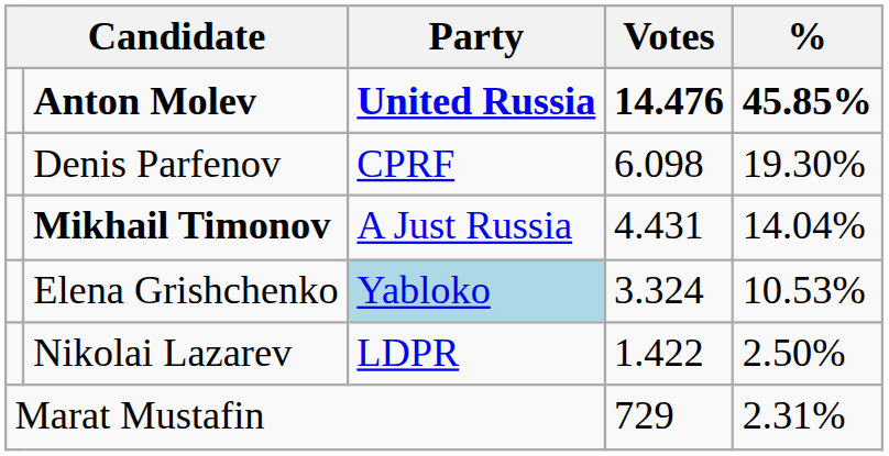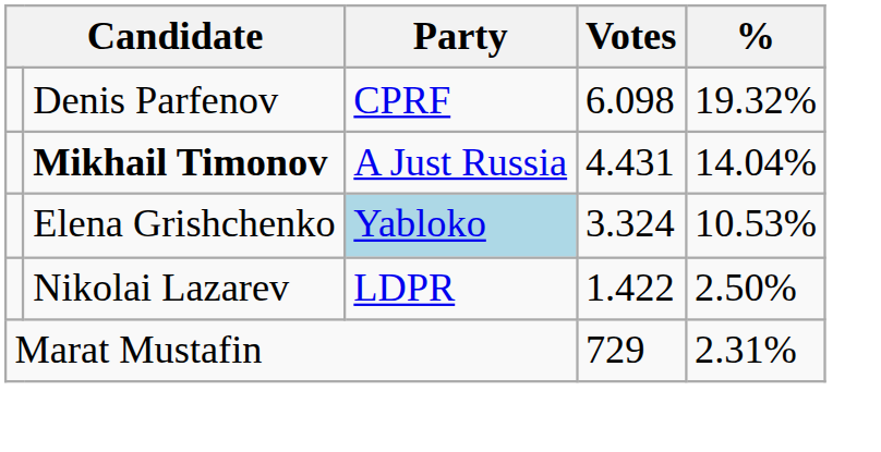- row: Anton Molev | United Russia | 14.476 | 45.85%
Denis Parfenov | %: 19.30% -> 19.32%
